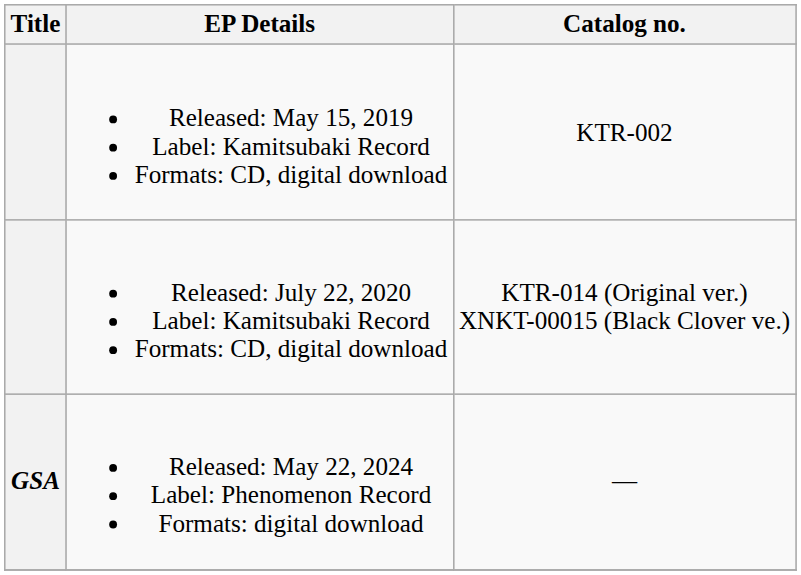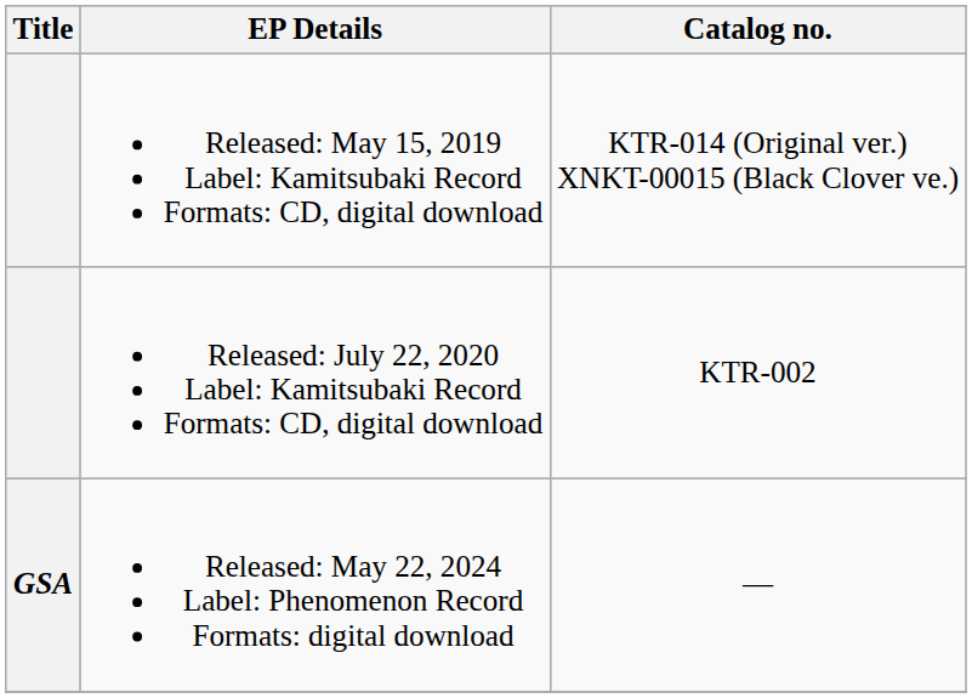row 2 | Catalog no.: KTR-002 -> KTR-014 (Original ver.) XNKT-00015 (Black Clover ve.)
row 3 | Catalog no.: KTR-014 (Original ver.) XNKT-00015 (Black Clover ve.) -> KTR-002
